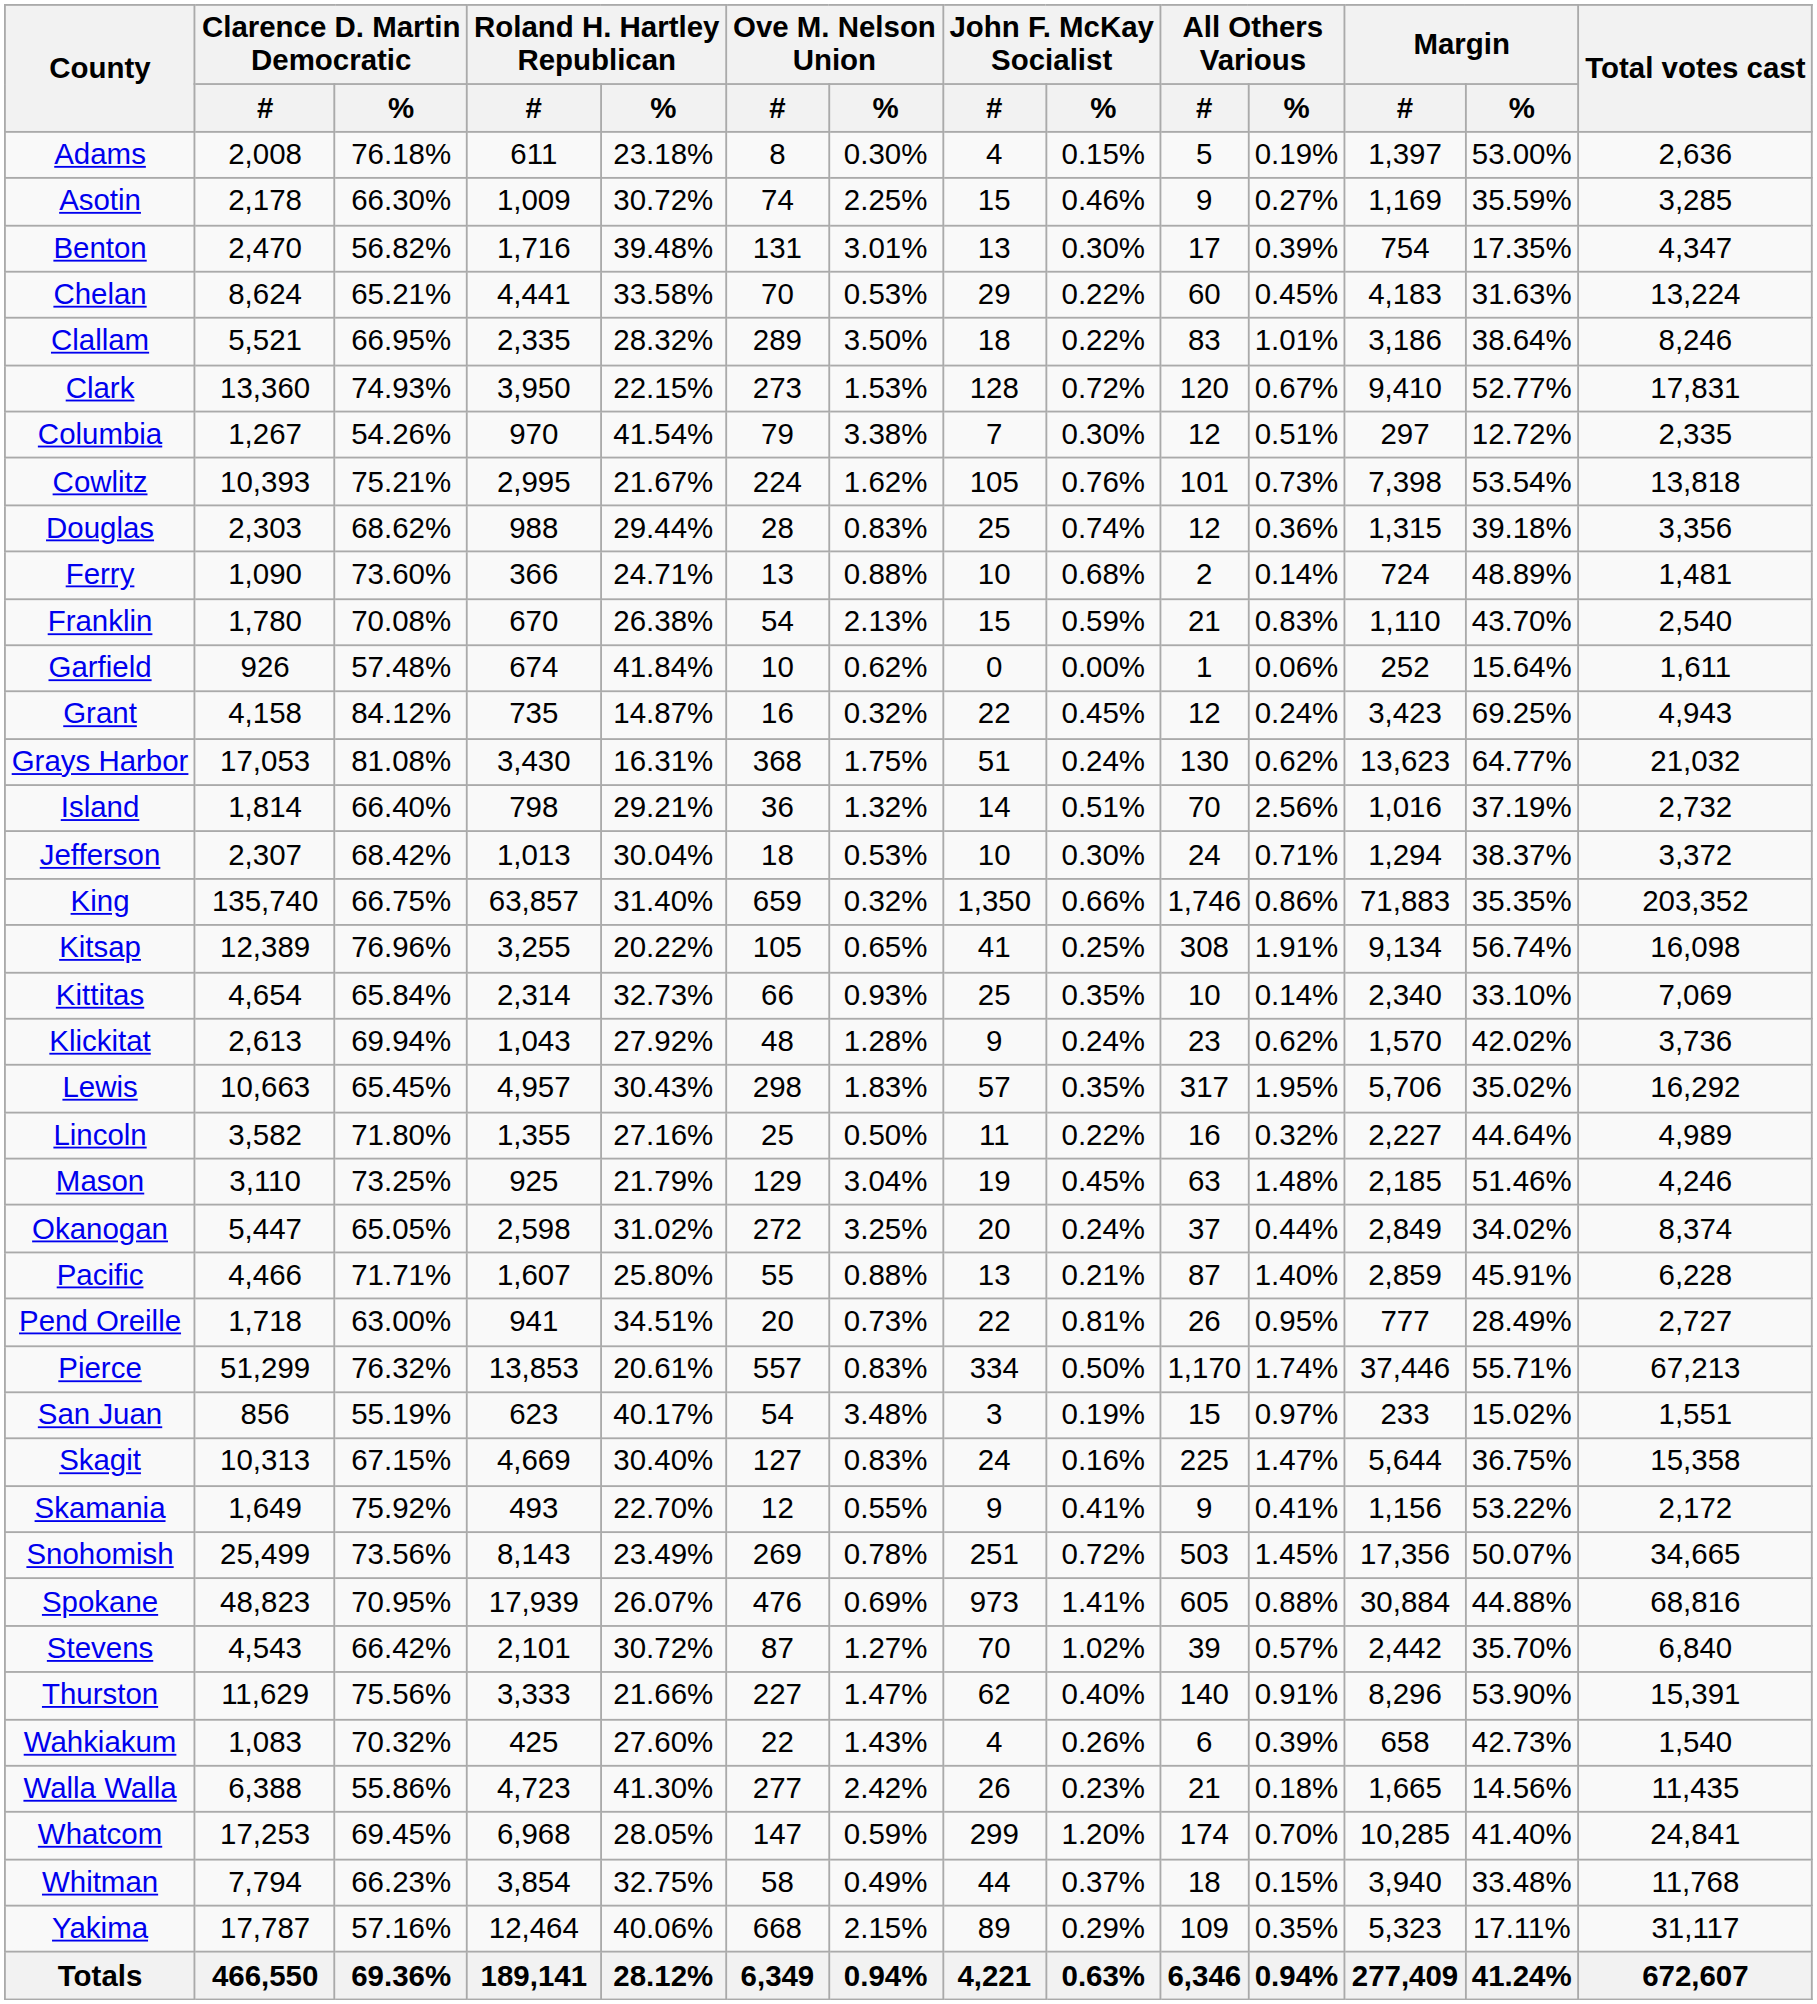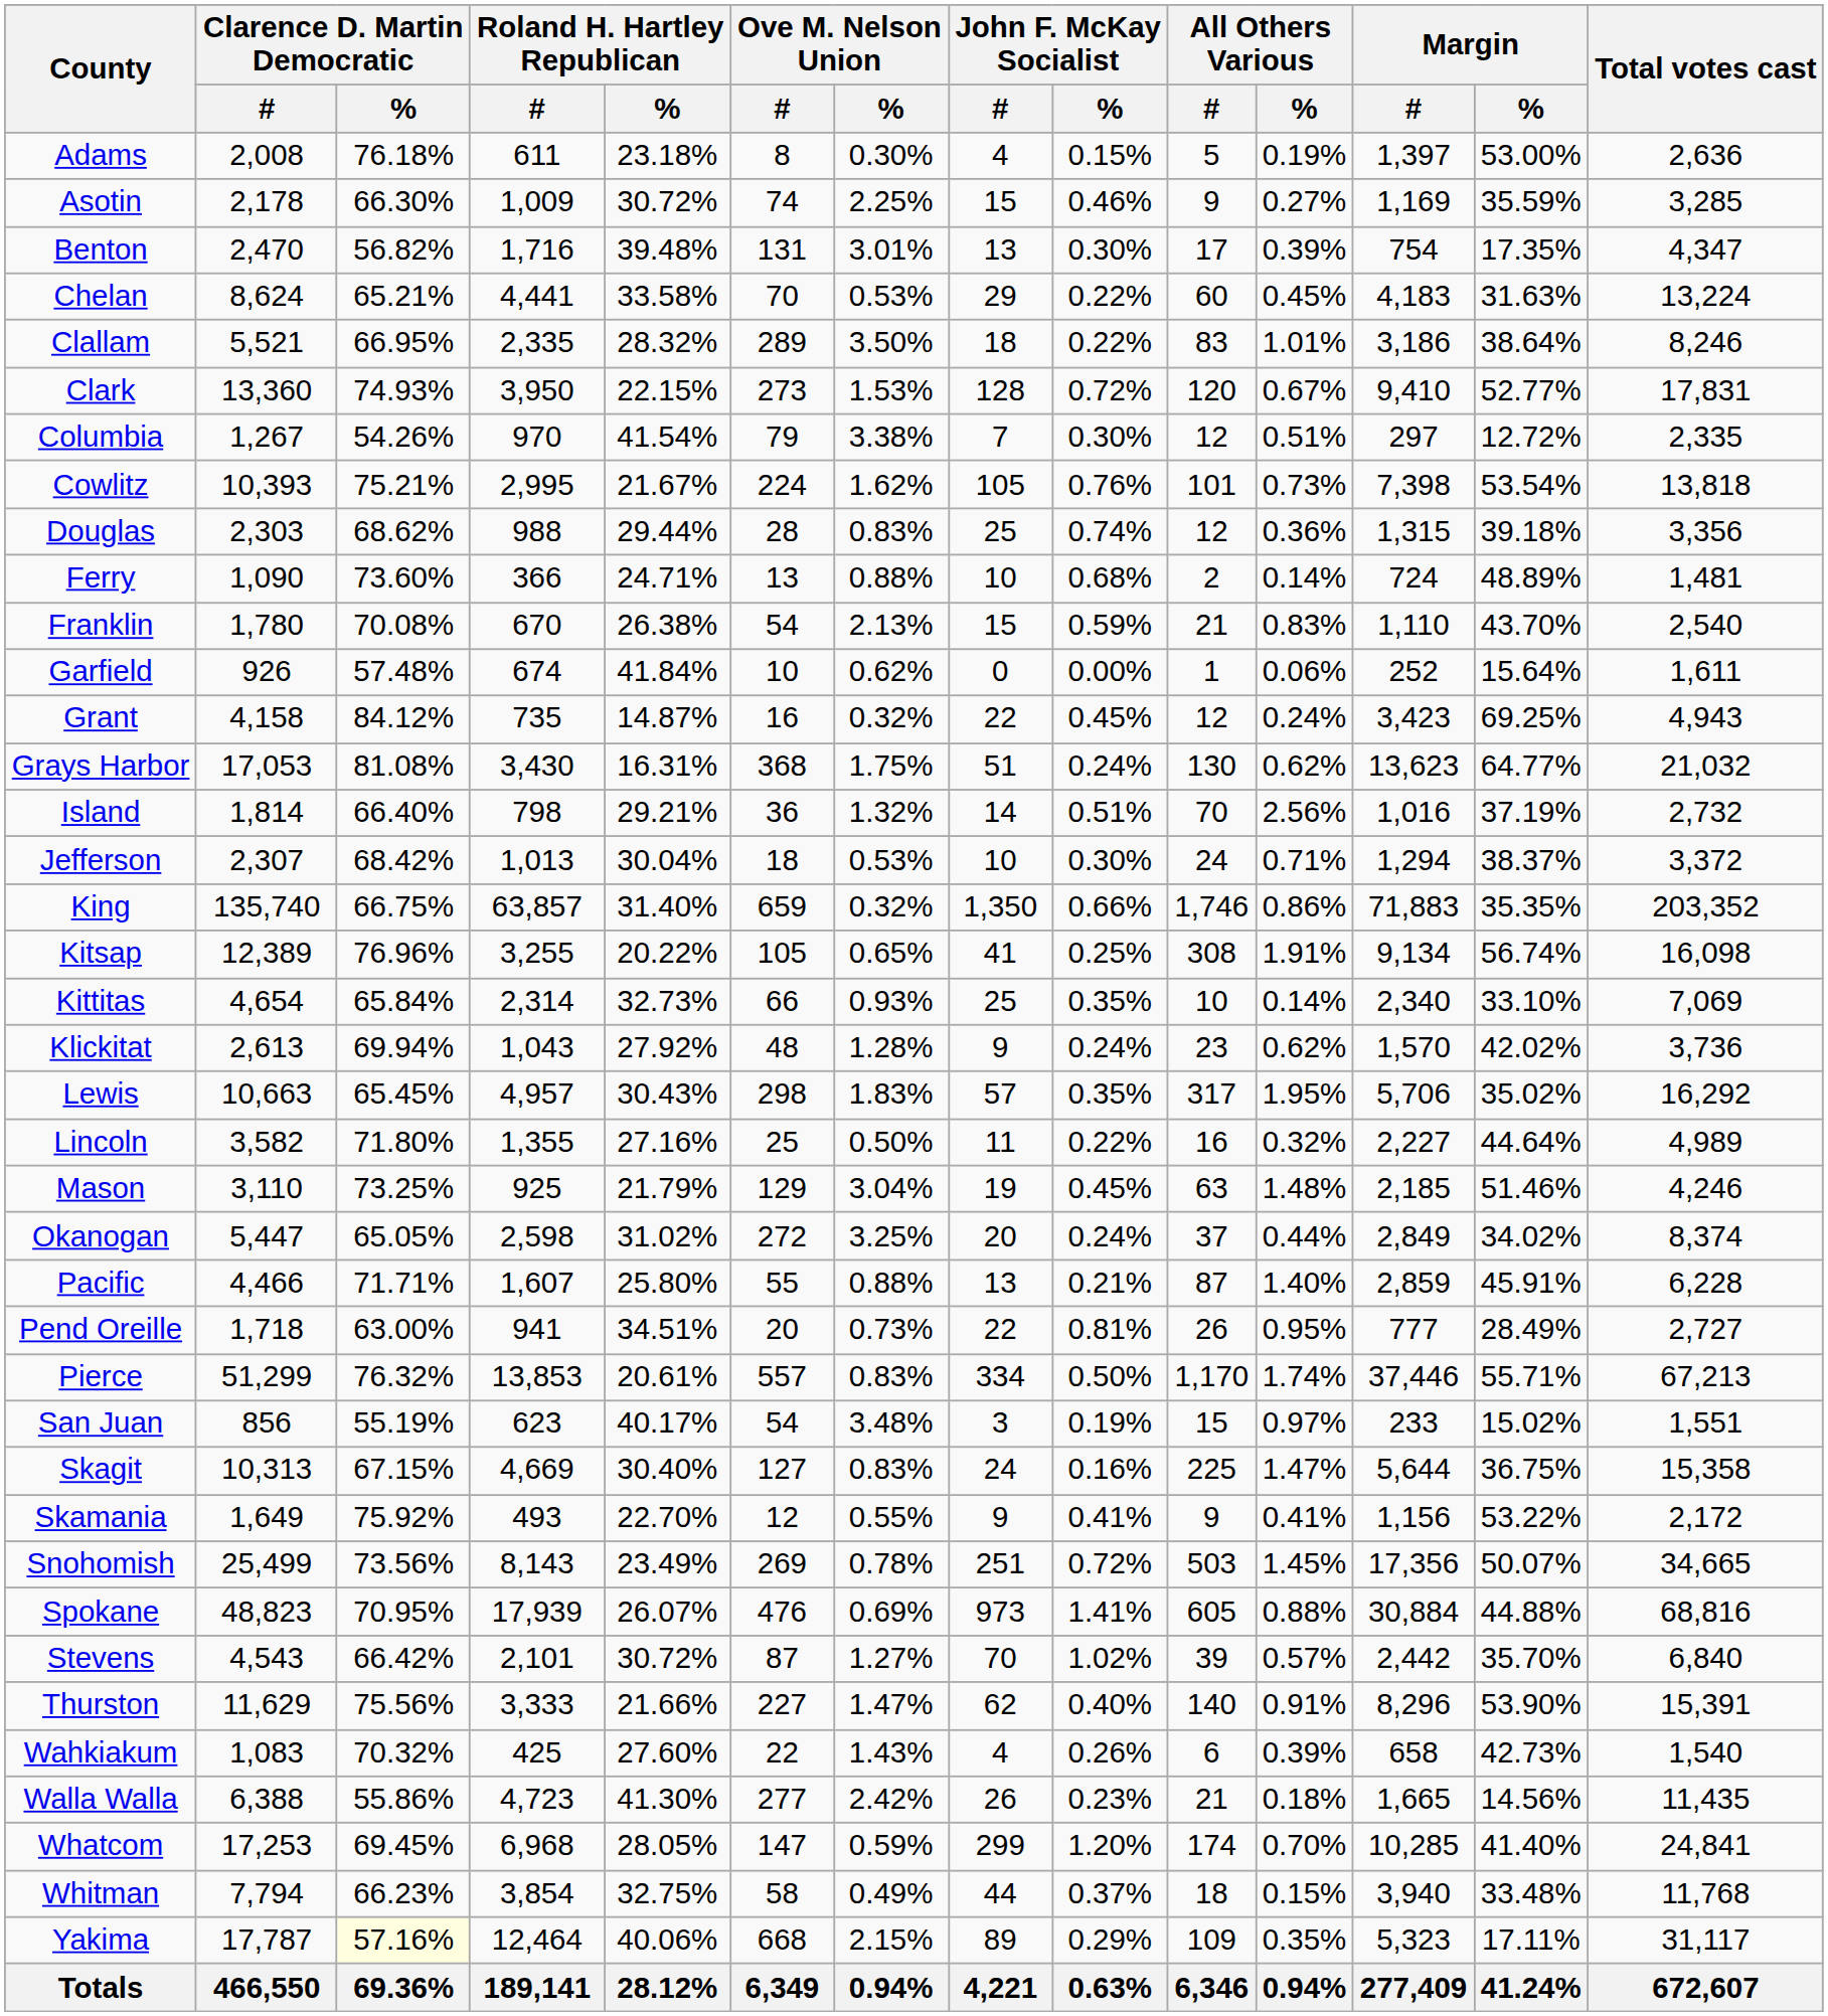Yakima | Clarence D. Martin Democratic / %: no background -> lightyellow background
